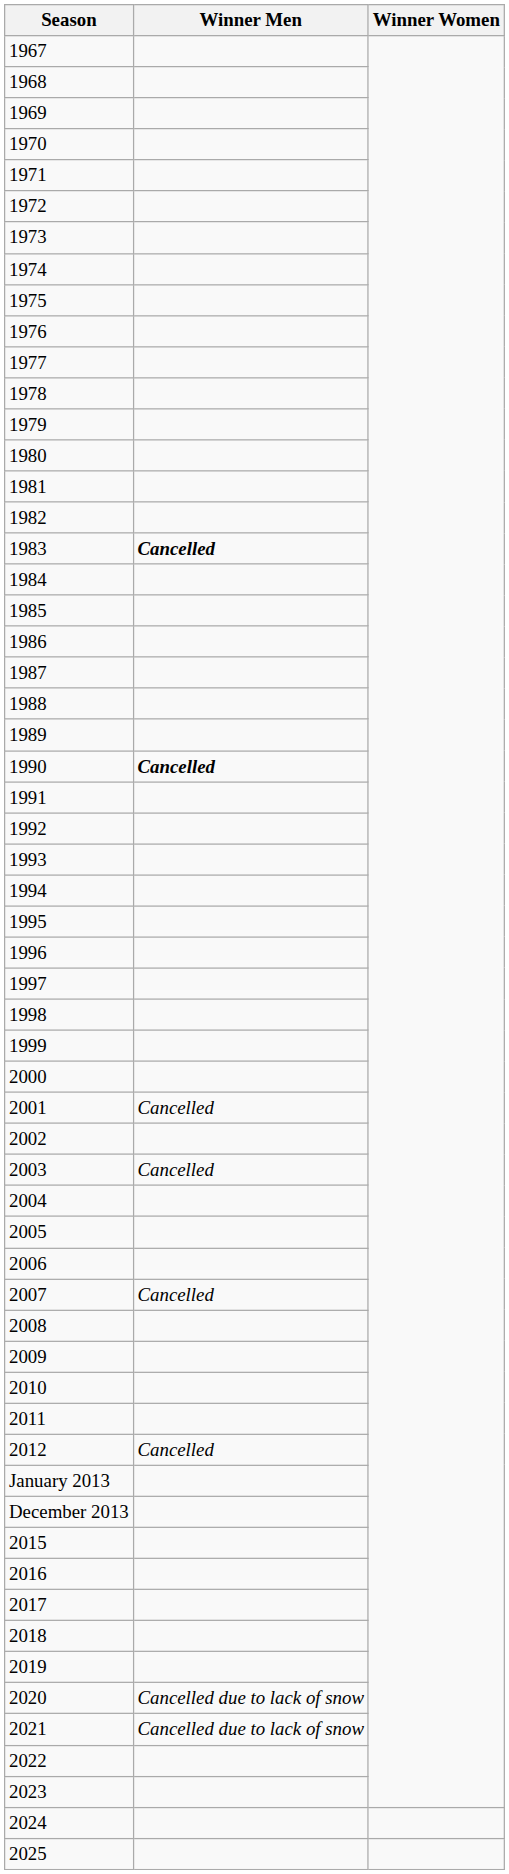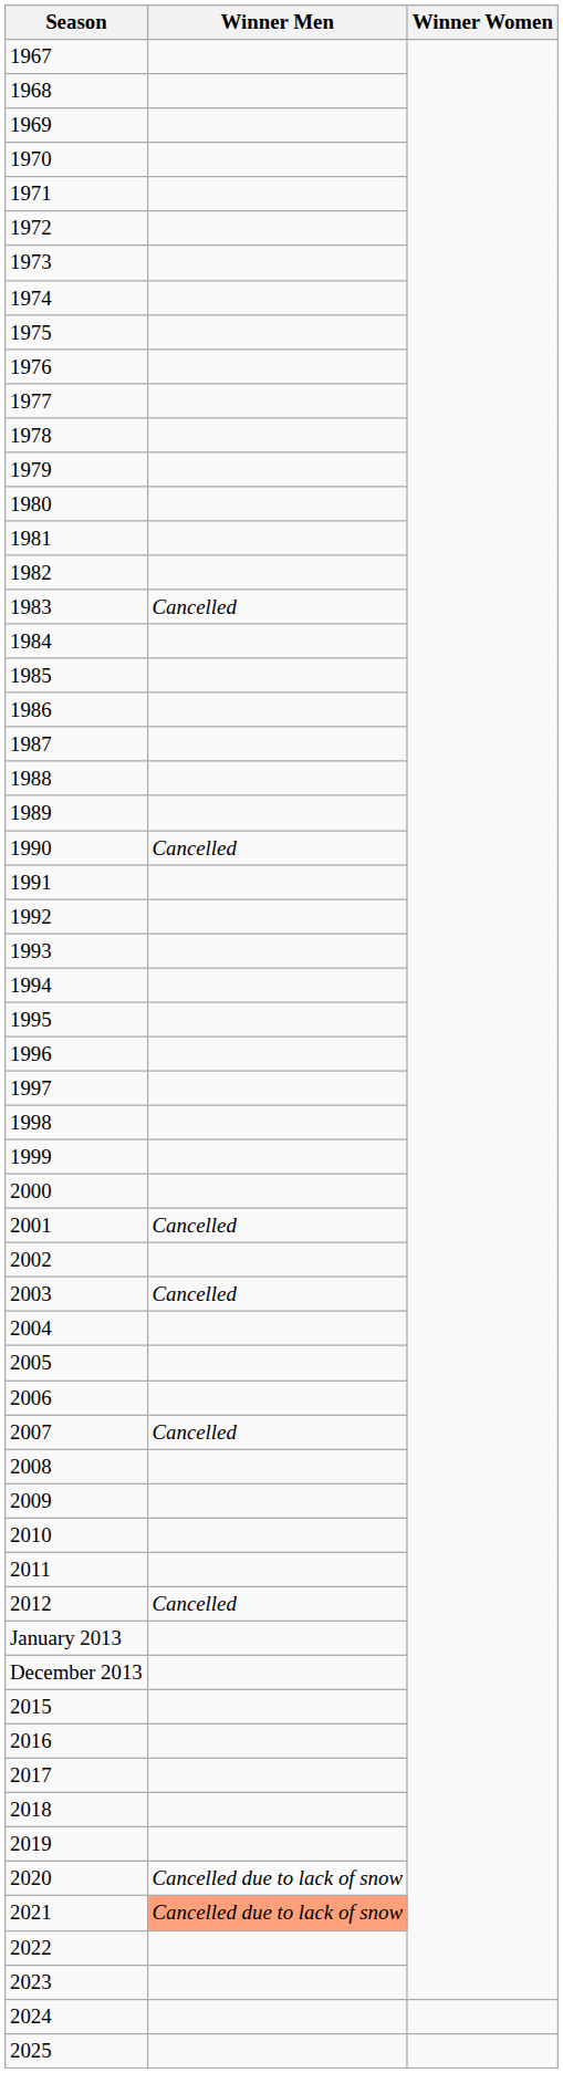1983 | Winner Men: bold -> normal
1990 | Winner Men: bold -> normal
2021 | Winner Men: no background -> lightsalmon background
